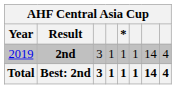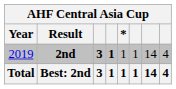2nd | column 3: normal -> bold
2nd | column 4: normal -> bold
